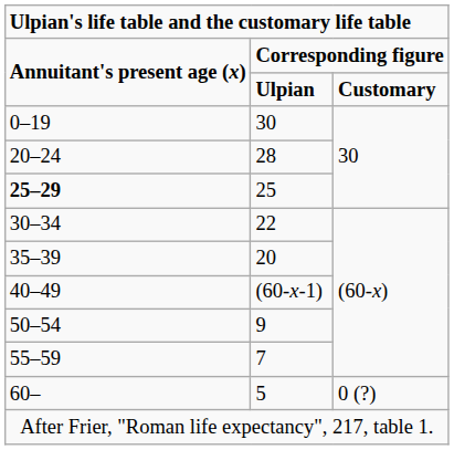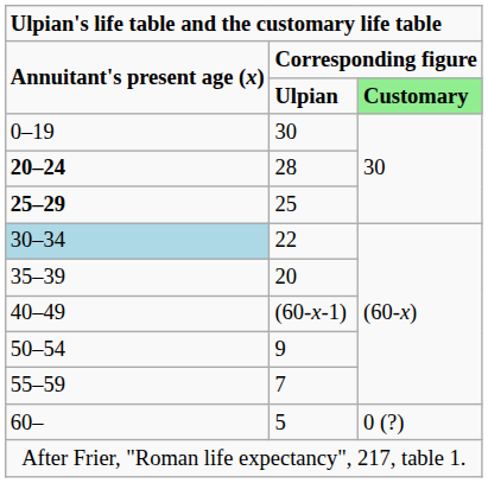Ulpian | column 3: no background -> lightgreen background
28 | column 1: normal -> bold
22 | column 1: no background -> lightblue background
